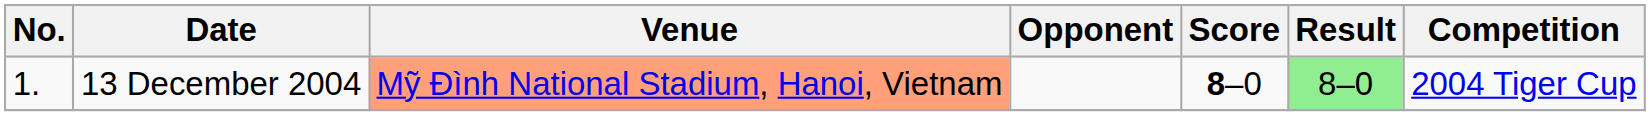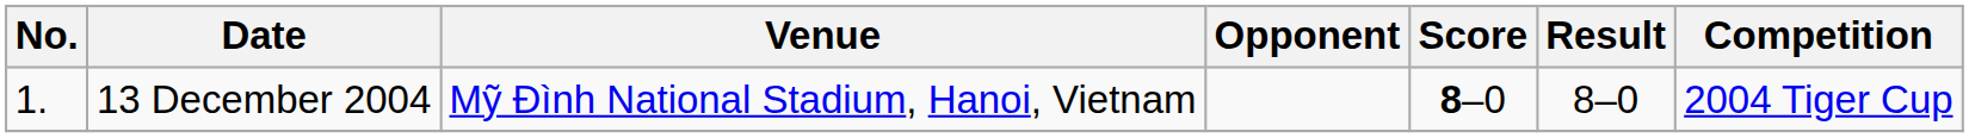13 December 2004 | Venue: lightsalmon background -> no background
13 December 2004 | Result: lightgreen background -> no background
